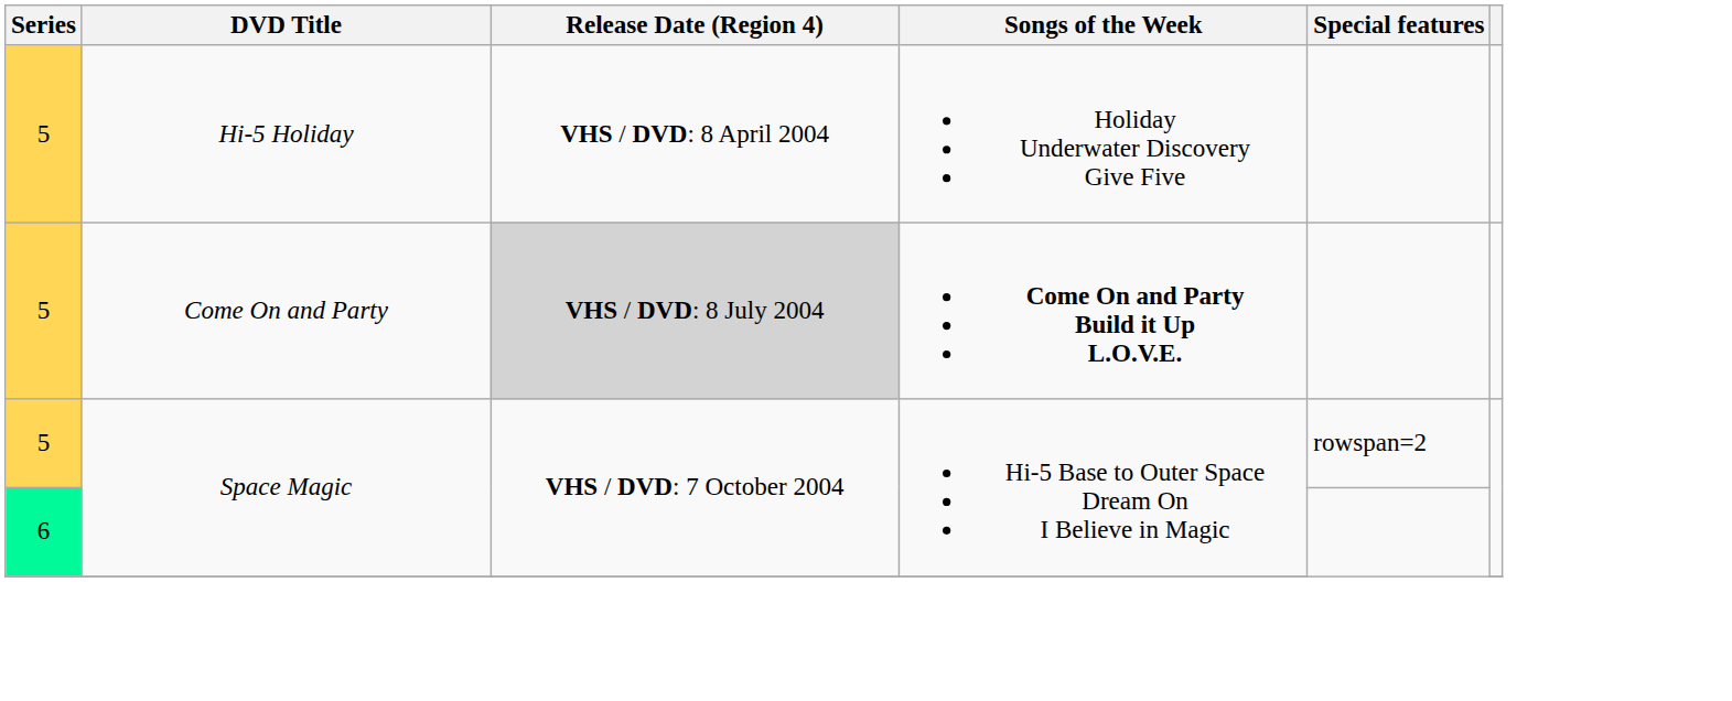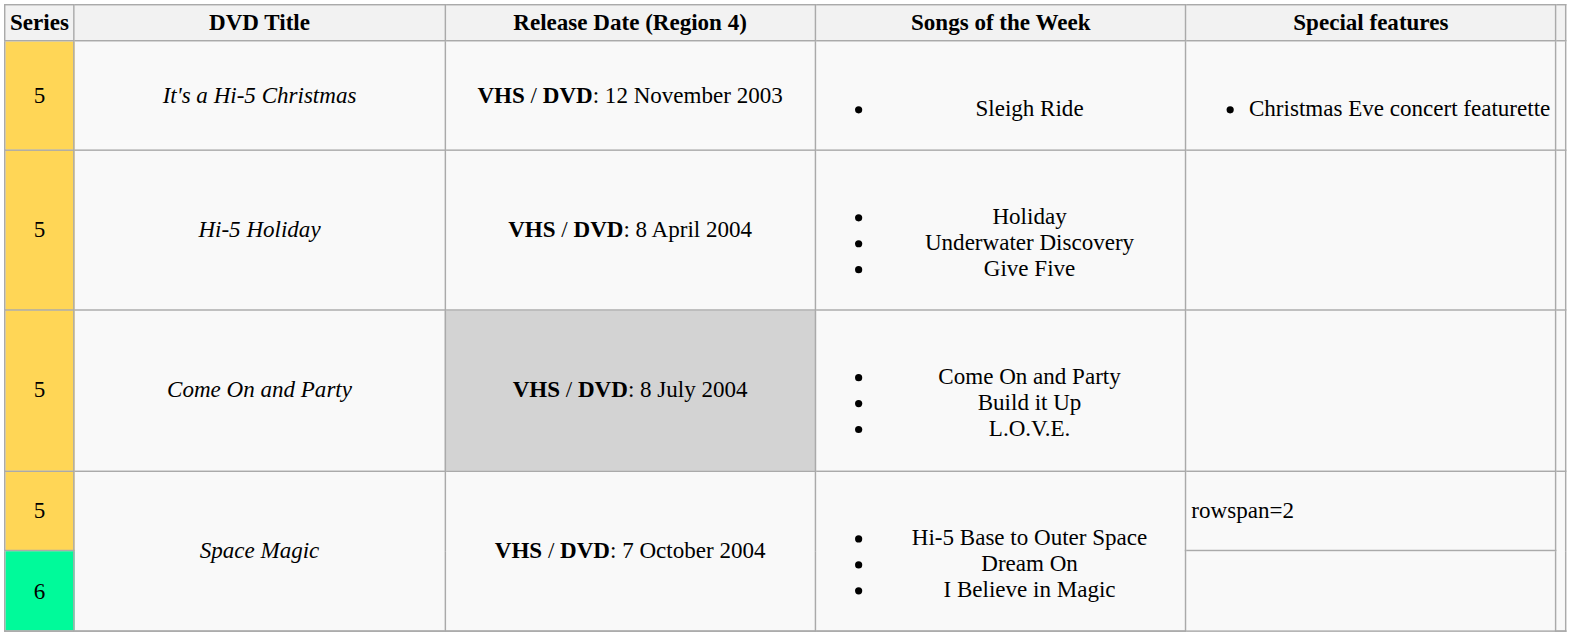+ row: 5 | It's a Hi-5 Christmas | VHS / DVD: 12 November 2003 | Sleigh Ride | Christmas Eve concert featurette
Come On and Party | Songs of the Week: bold -> normal
